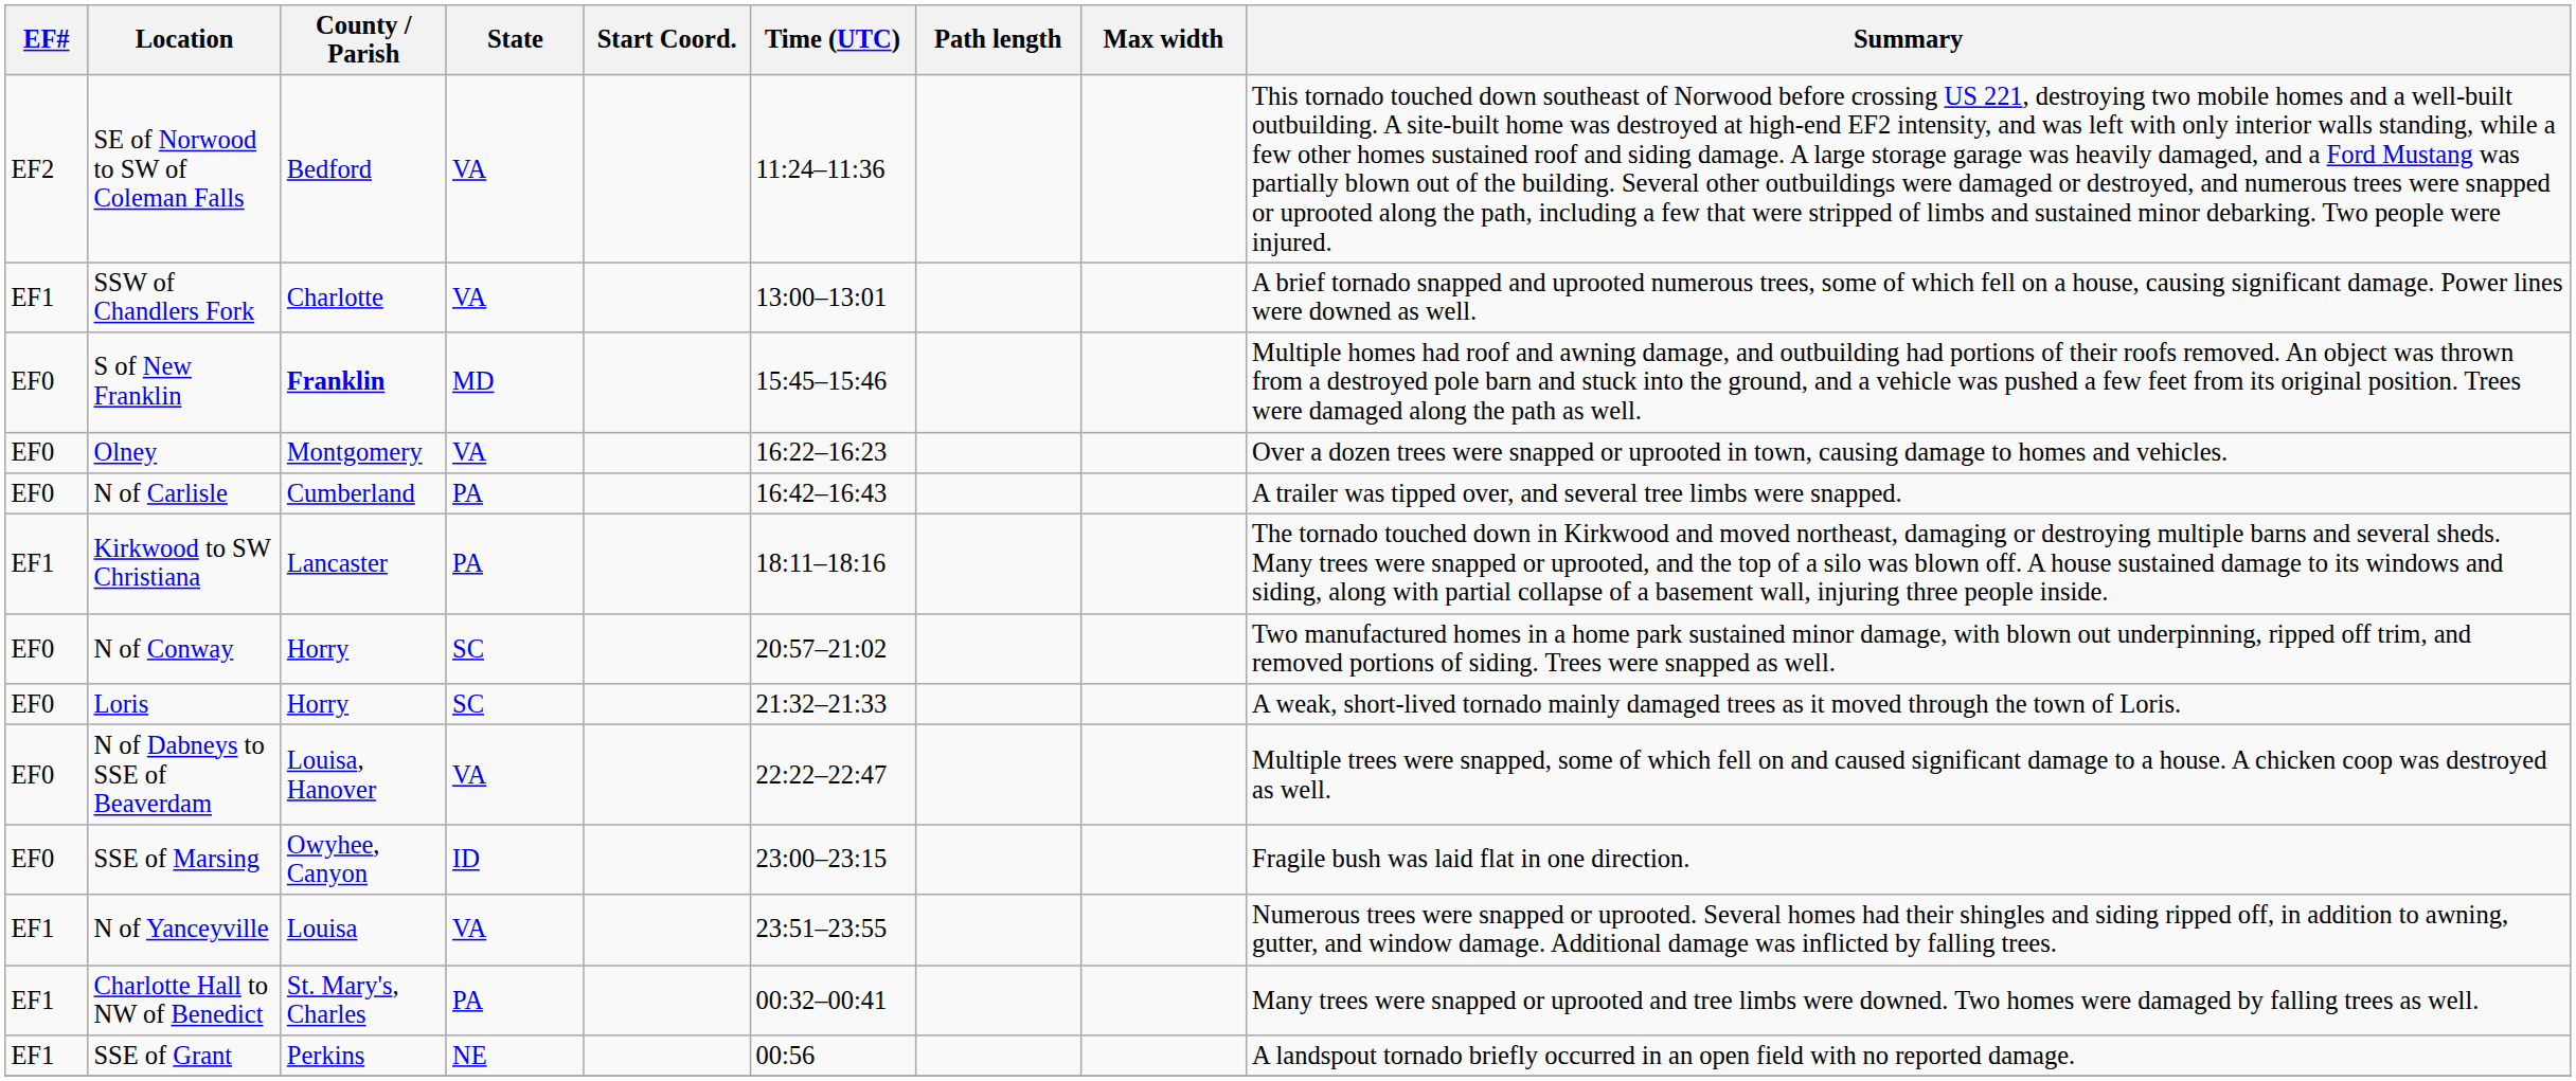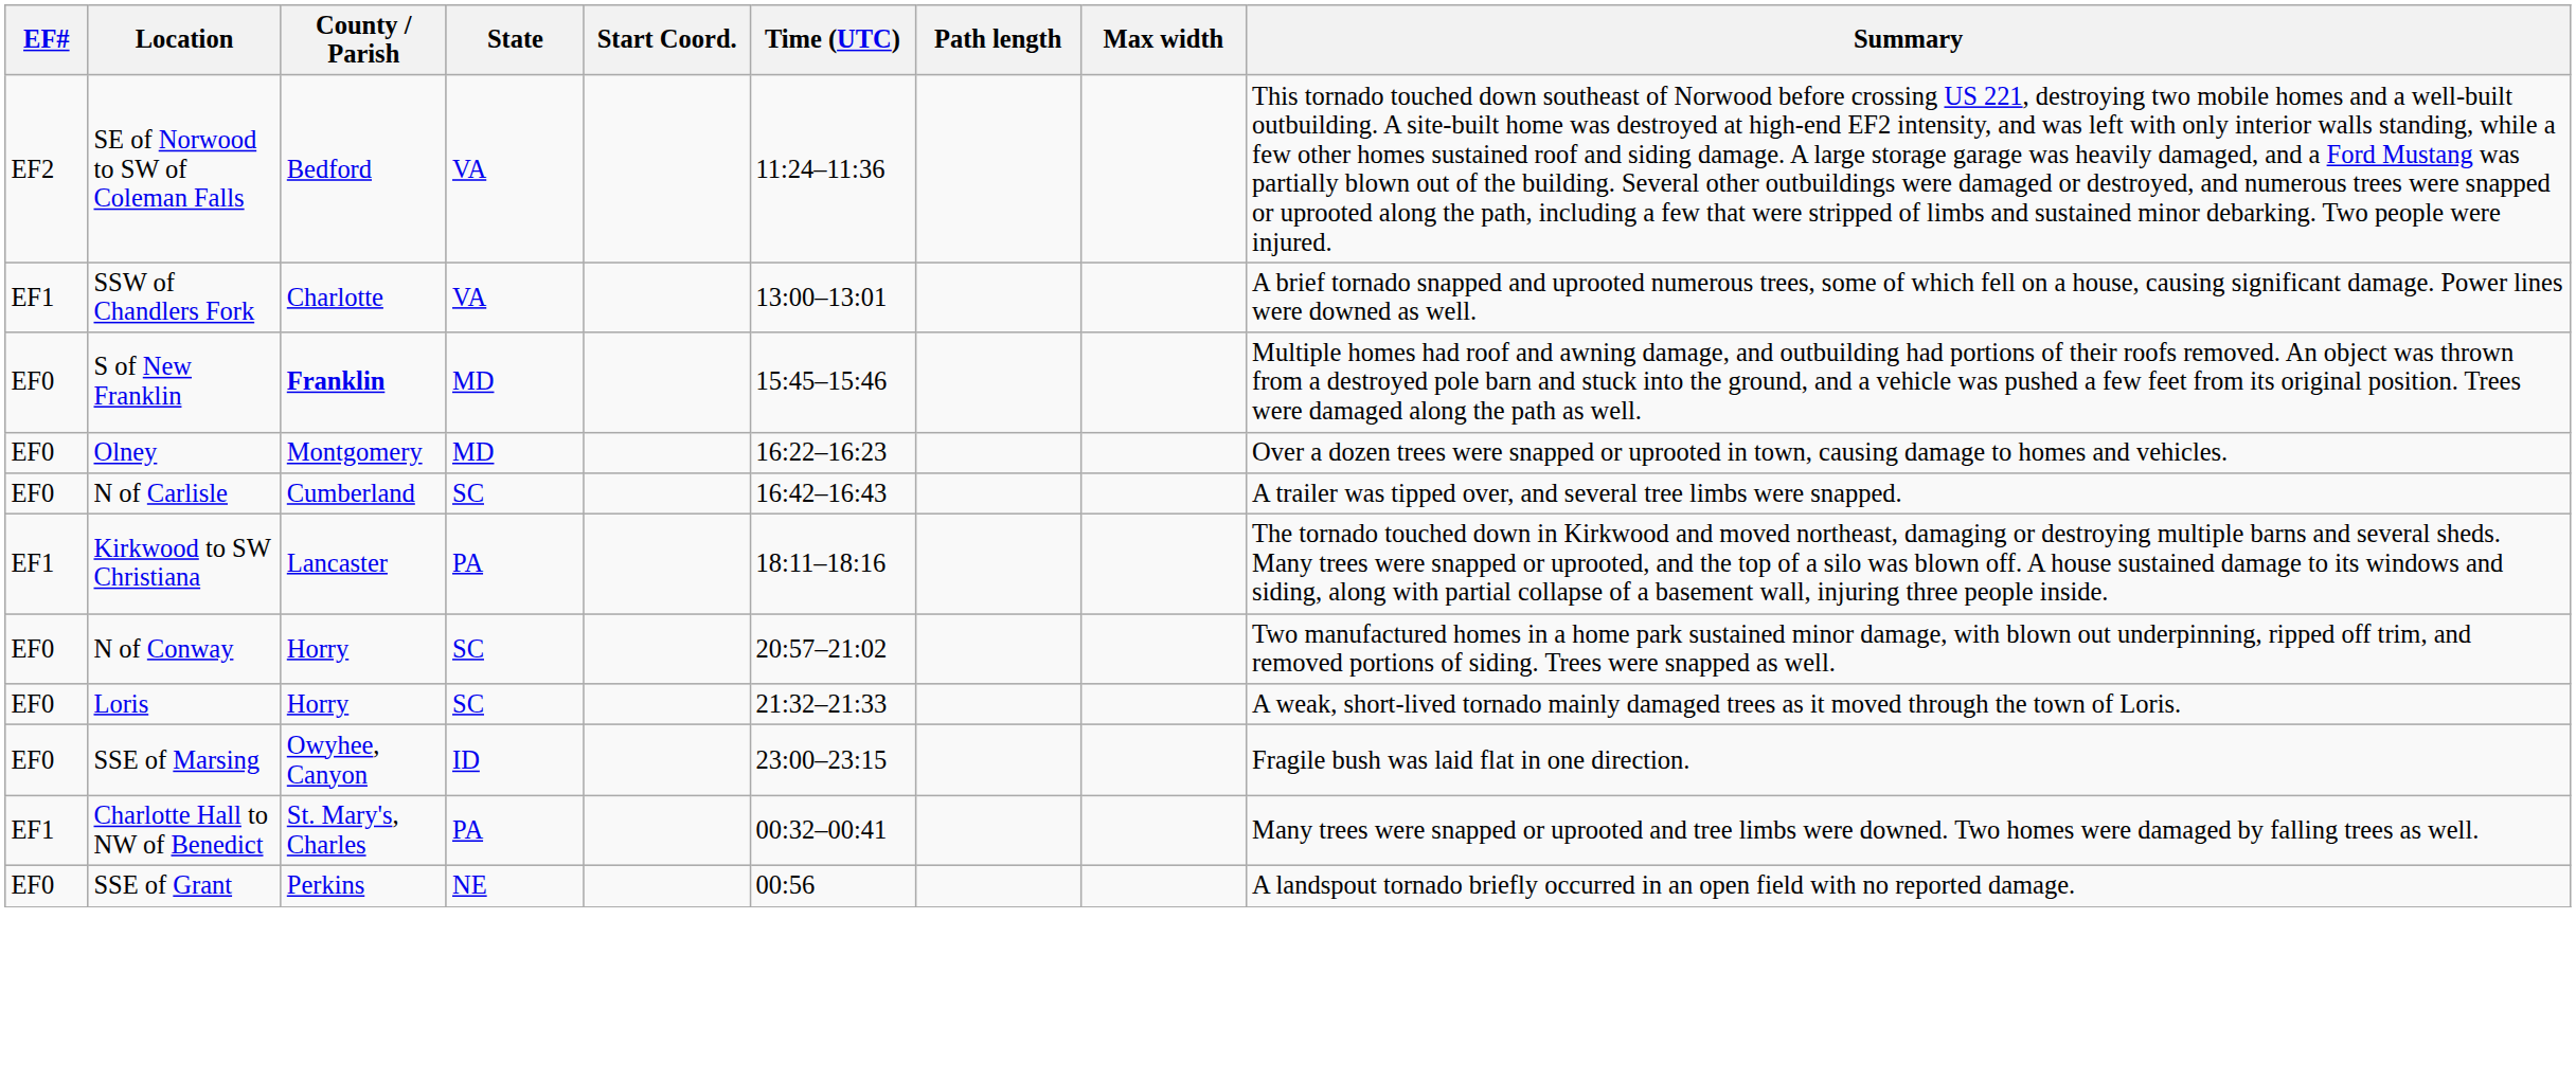Olney | State: VA -> MD
N of Carlisle | State: PA -> SC
- row: EF0 | N of Dabneys to SSE of Beaverdam | Louisa, Hanover | VA | 22:22–22:47 | Multiple trees were snapped, some of which fell on and caused significant damage to a house. A chicken coop was destroyed as well.
- row: EF1 | N of Yanceyville | Louisa | VA | 23:51–23:55 | Numerous trees were snapped or uprooted. Several homes had their shingles and siding ripped off, in addition to awning, gutter, and window damage. Additional damage was inflicted by falling trees.
SSE of Grant | EF#: EF1 -> EF0
